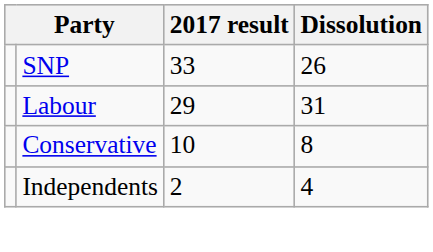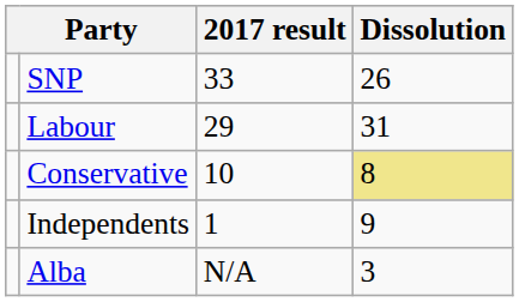Conservative | Dissolution: no background -> khaki background
Independents | 2017 result: 2 -> 1
Independents | Dissolution: 4 -> 9
+ row: Alba | N/A | 3
